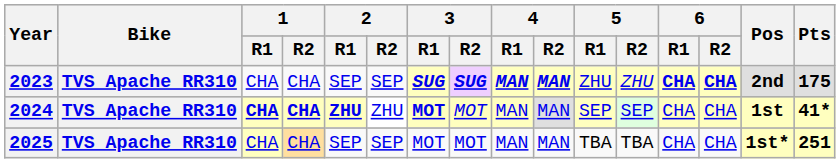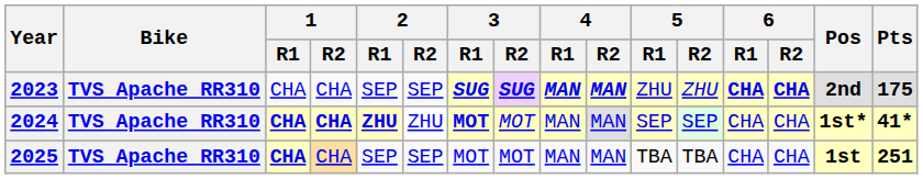2024 | Pos: 1st -> 1st*
2025 | 1 / R1: normal -> bold
2025 | Pos: 1st* -> 1st
